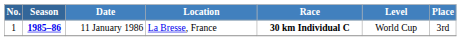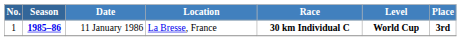11 January 1986 | Level: normal -> bold
11 January 1986 | Place: normal -> bold
